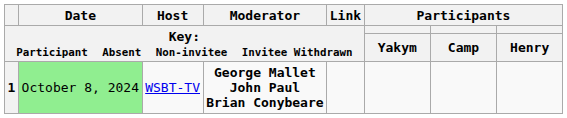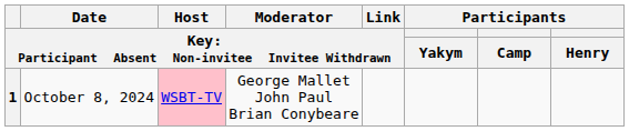1 | column 2: lightgreen background -> no background
1 | column 3: no background -> pink background
1 | column 4: bold -> normal
